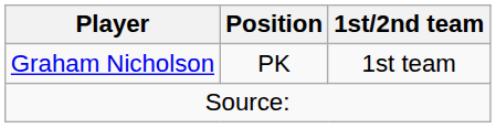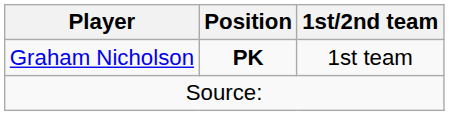Graham Nicholson | Position: normal -> bold
